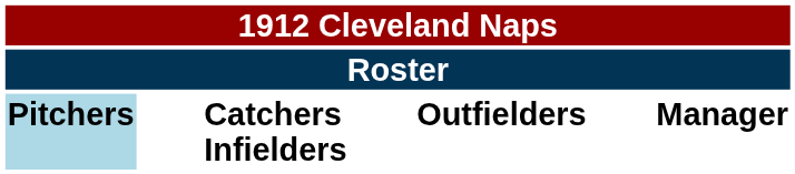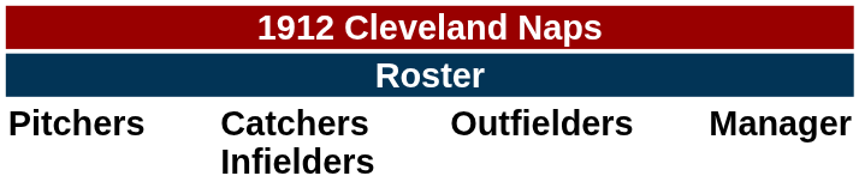Pitchers | column 1: lightblue background -> no background
